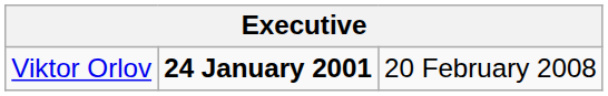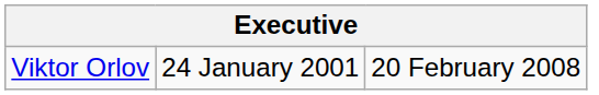Viktor Orlov | column 2: bold -> normal
